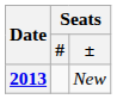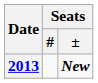2013 | Seats / ±: normal -> bold
